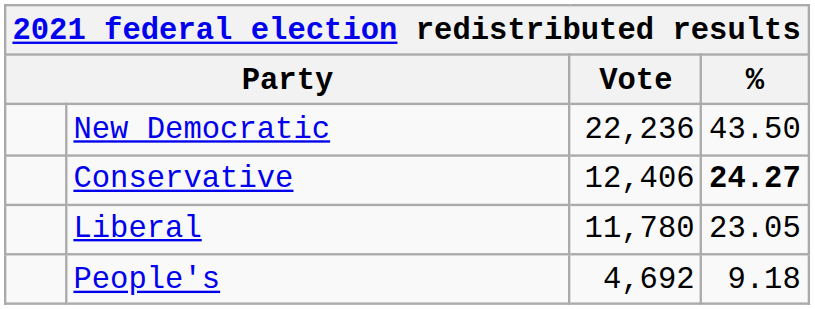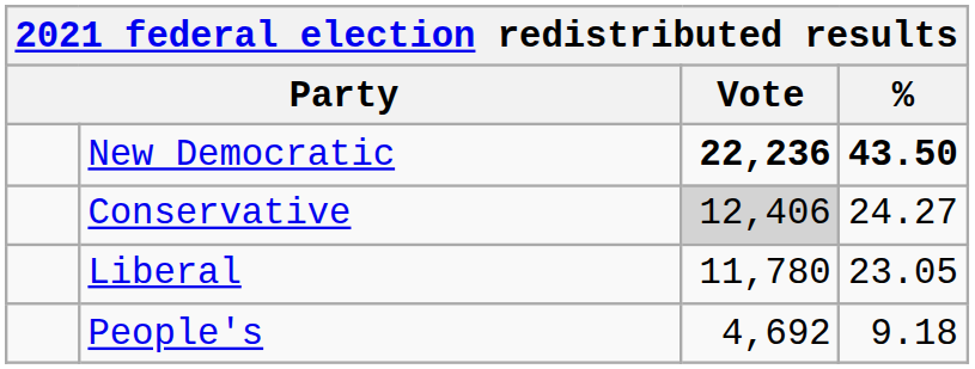New Democratic | Vote: normal -> bold
New Democratic | %: normal -> bold
Conservative | Vote: no background -> lightgrey background
Conservative | %: bold -> normal
